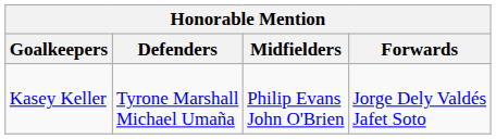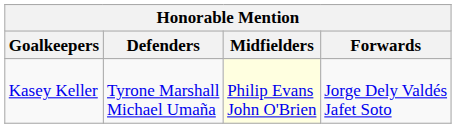Kasey Keller | Midfielders: no background -> lightyellow background
